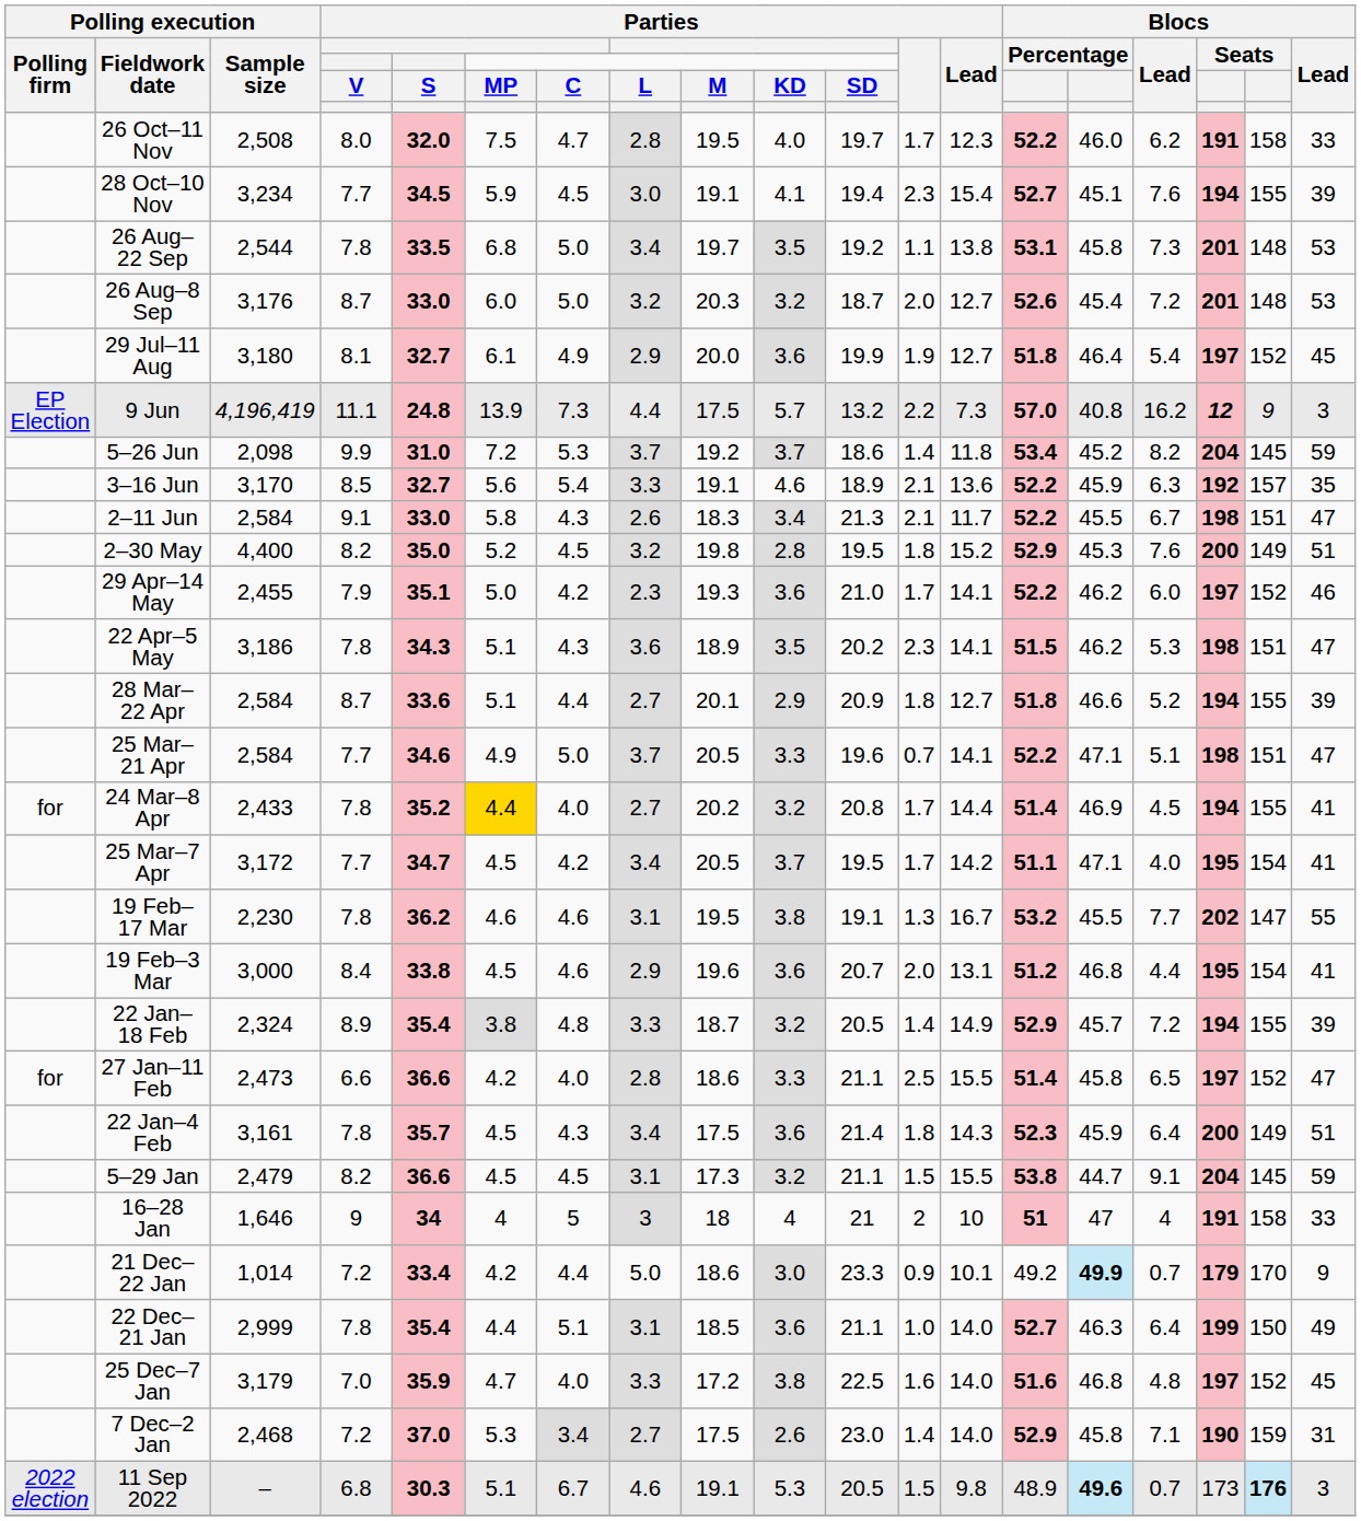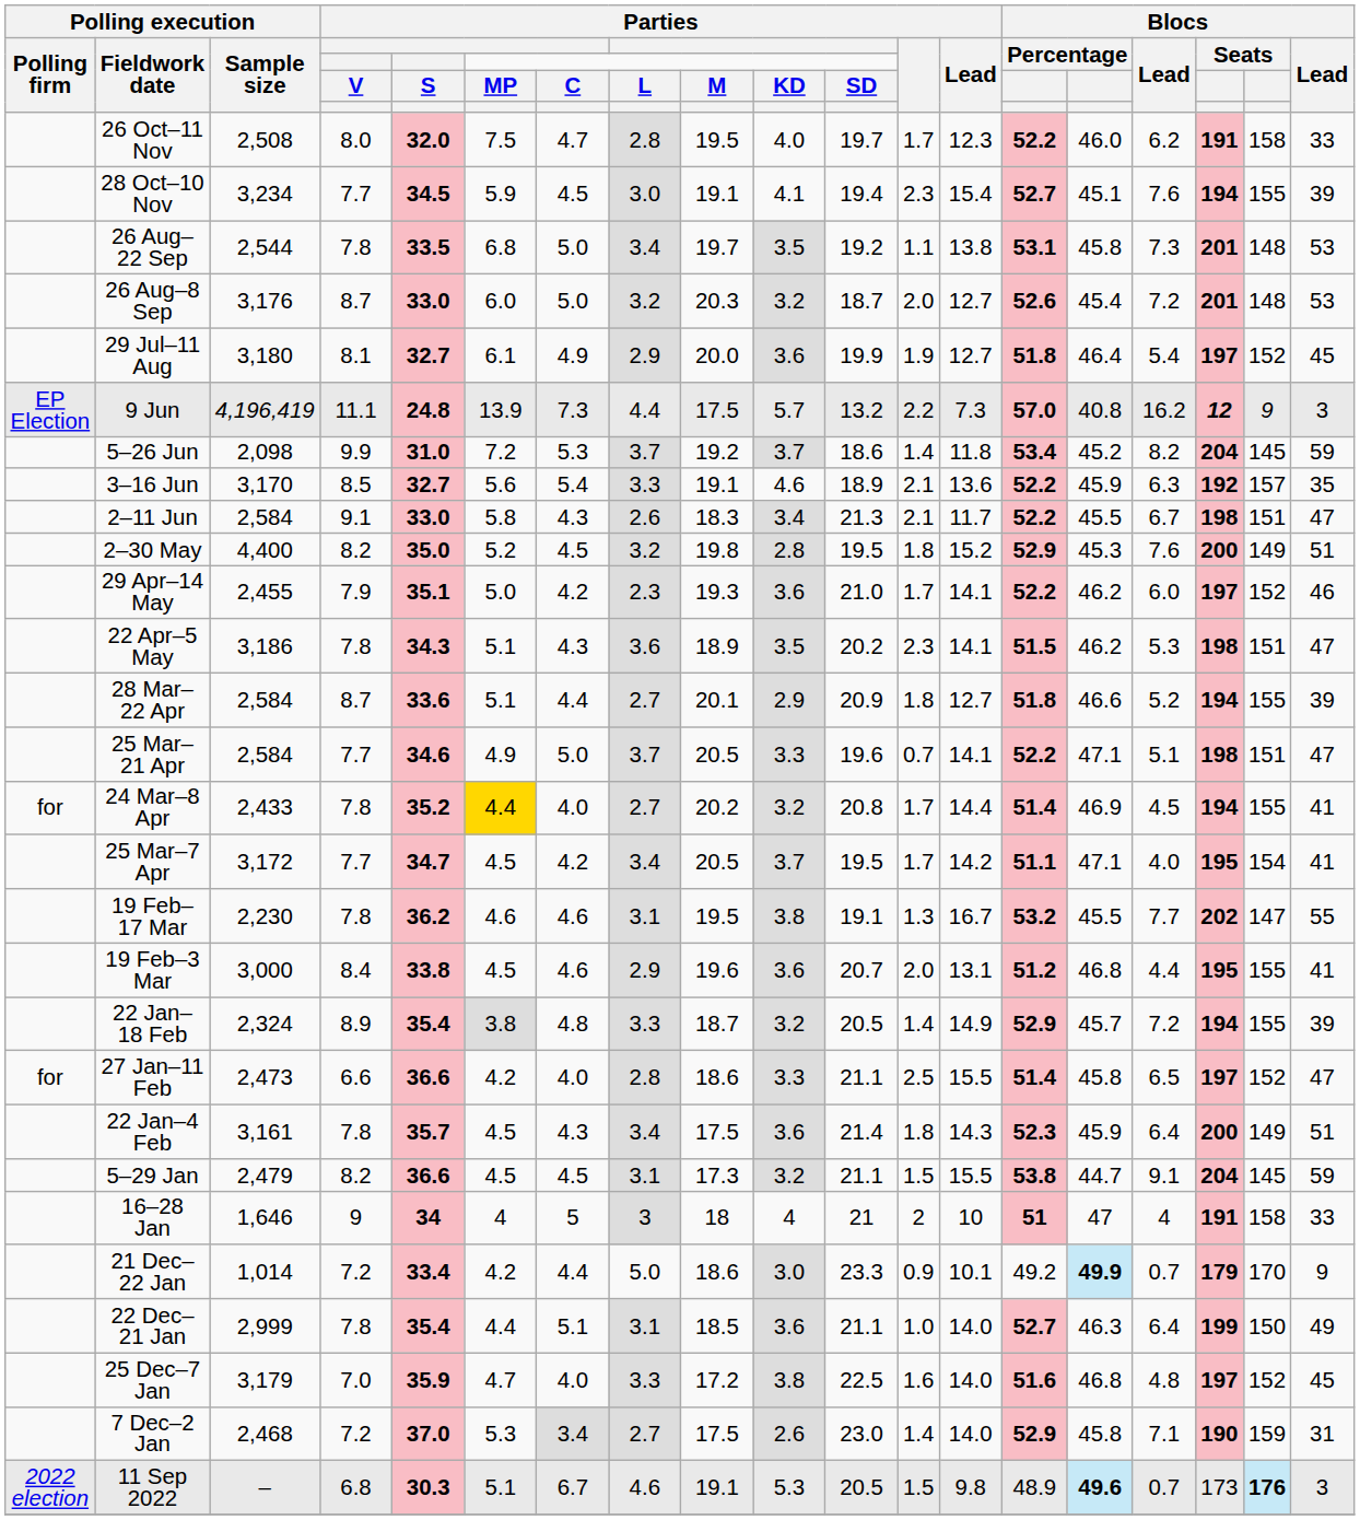19 Feb–3 Mar | column 18: 154 -> 155
